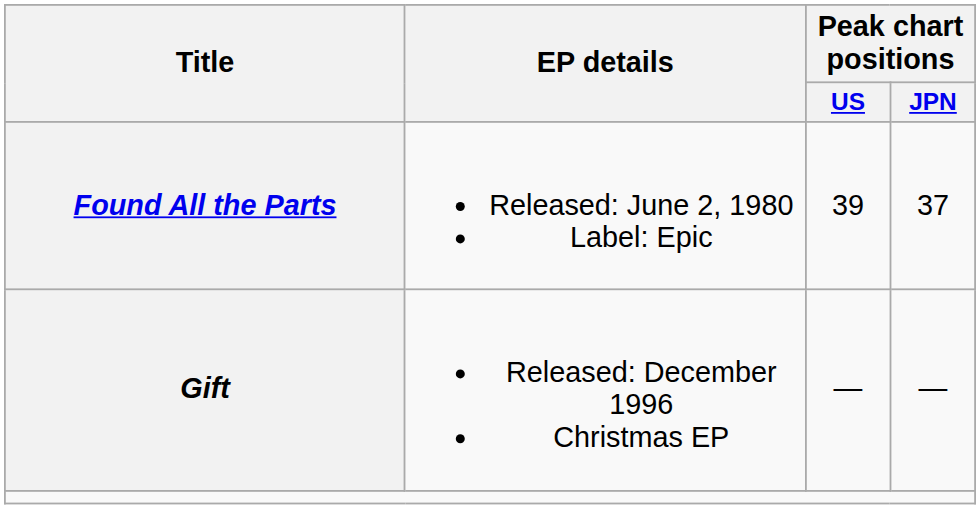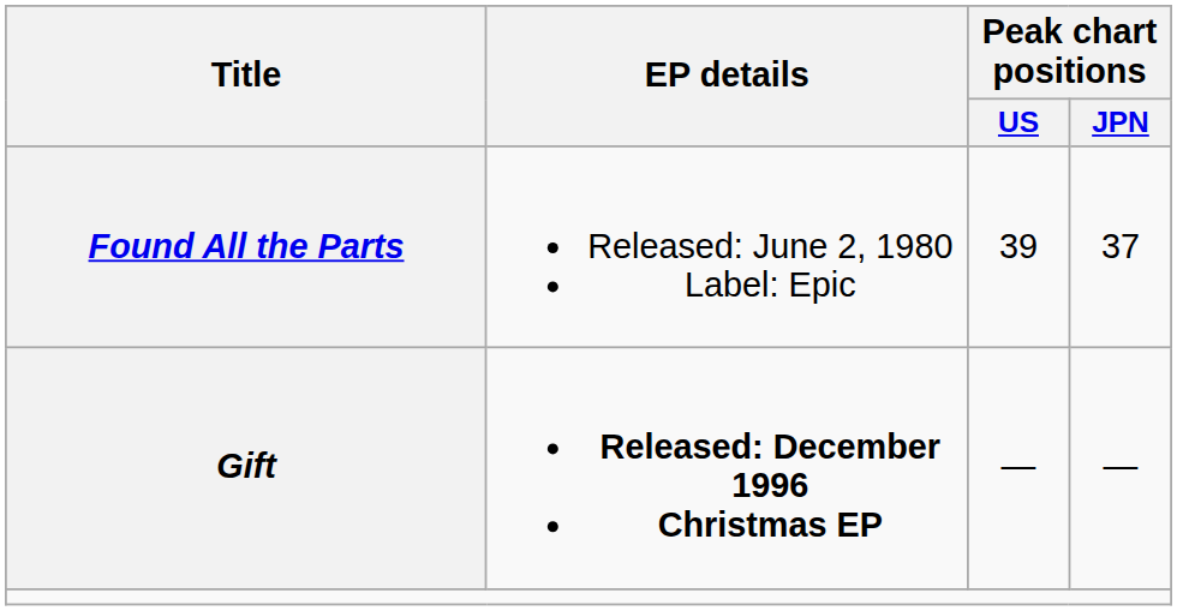Gift | EP details: normal -> bold
